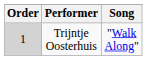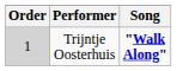Trijntje Oosterhuis | Song: normal -> bold
